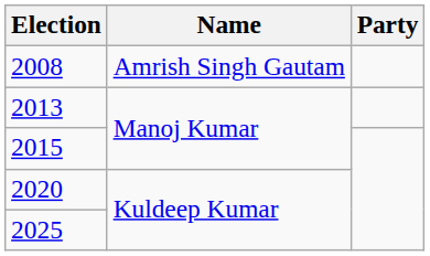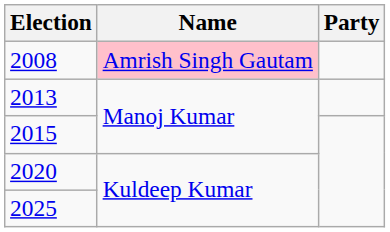2008 | Name: no background -> pink background
